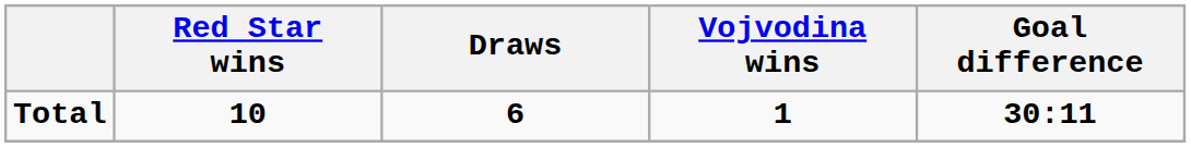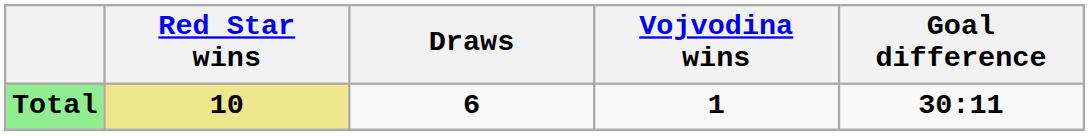row 2 | column 1: no background -> lightgreen background
row 2 | Red Star wins: no background -> khaki background
